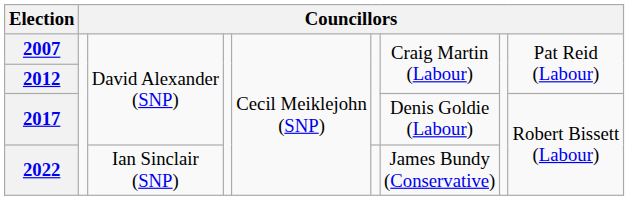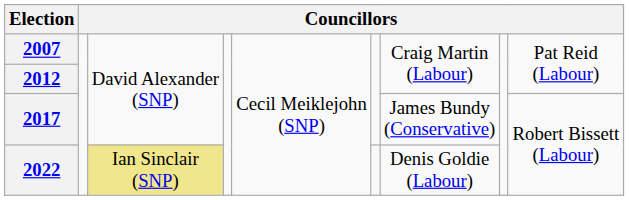2017 | column 7: Denis Goldie (Labour) -> James Bundy (Conservative)
2022 | column 3: no background -> khaki background
2022 | column 7: James Bundy (Conservative) -> Denis Goldie (Labour)
